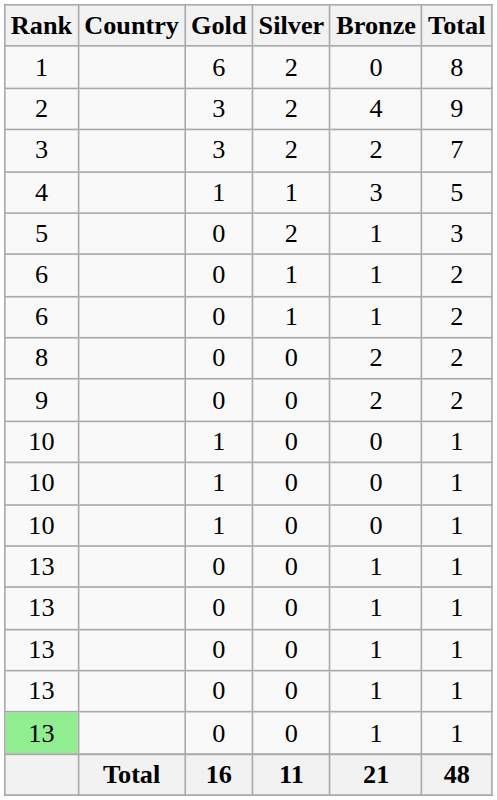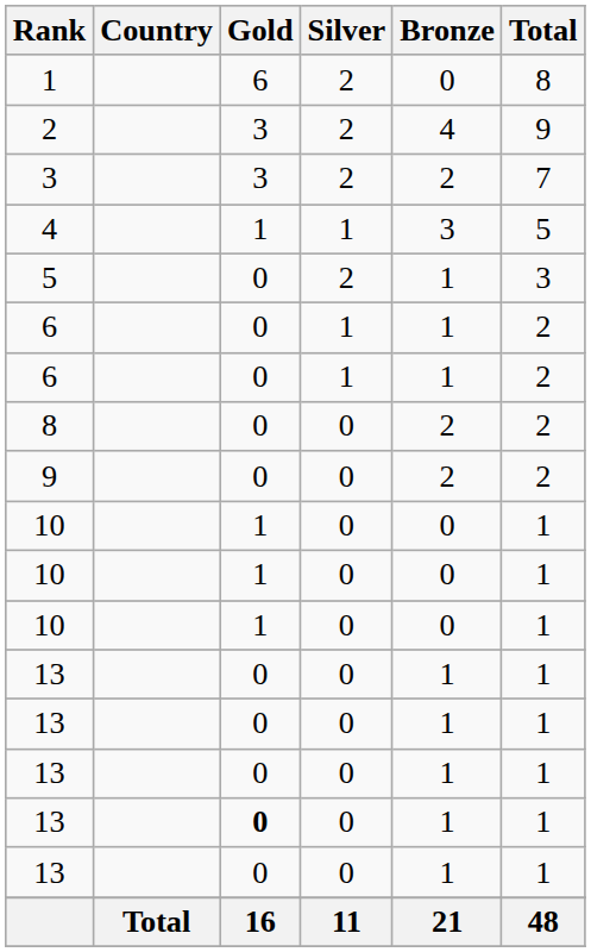row 17 | Gold: normal -> bold
row 18 | Rank: lightgreen background -> no background
